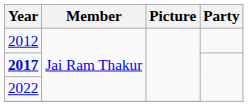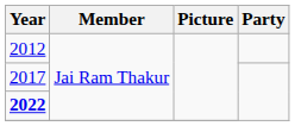2017 | Year: bold -> normal
2022 | Year: normal -> bold
